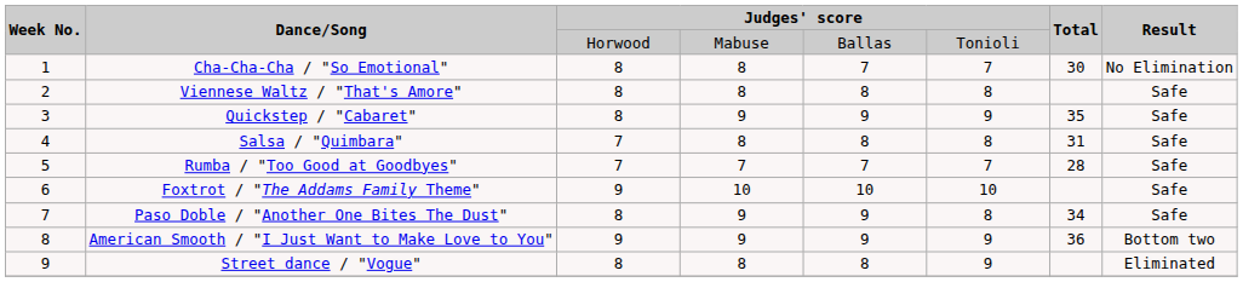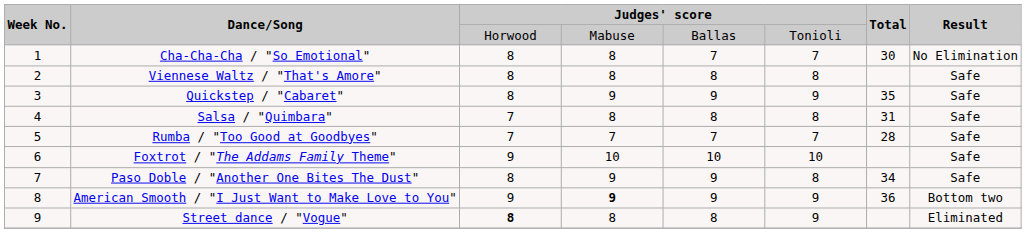American Smooth / "I Just Want to Make Love to You" | column 4: normal -> bold
Street dance / "Vogue" | column 3: normal -> bold
